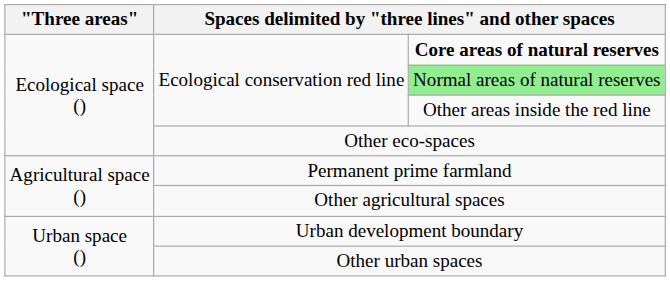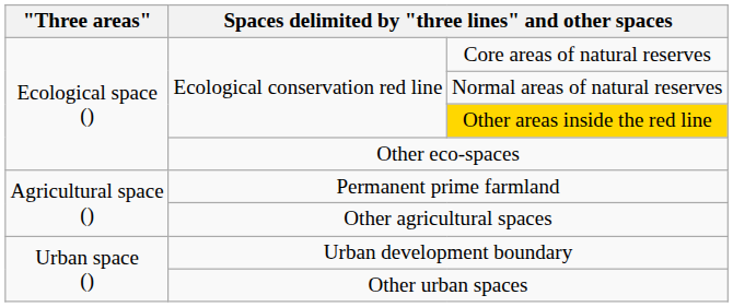Core areas of natural reserves | column 3: bold -> normal
Normal areas of natural reserves | column 3: lightgreen background -> no background
Other areas inside the red line | column 3: no background -> gold background
